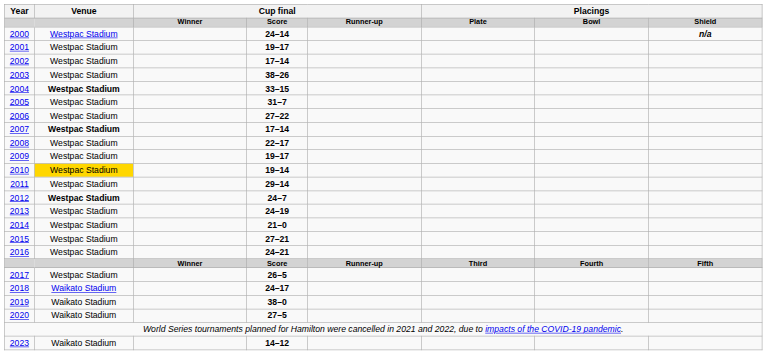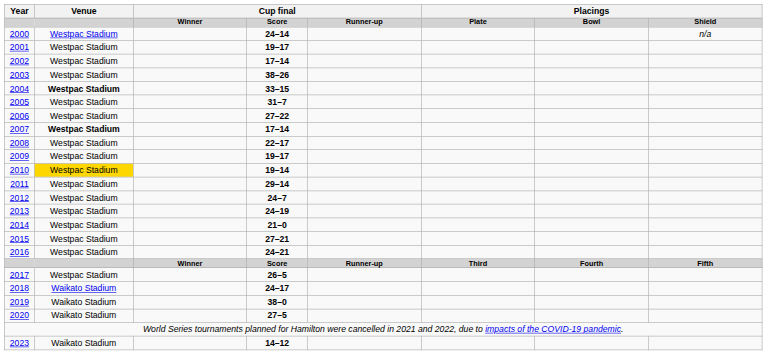2000 | column 8: bold -> normal
2012 | Venue: bold -> normal
